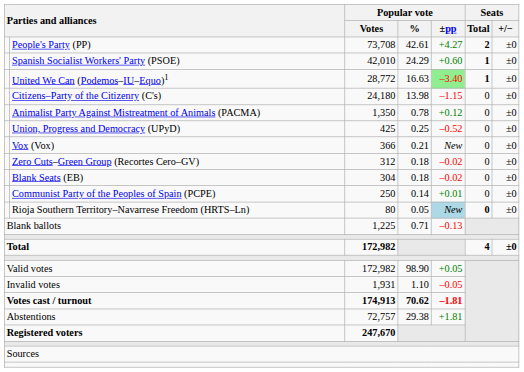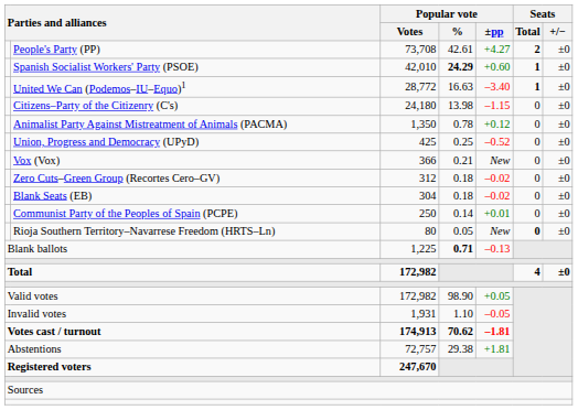Spanish Socialist Workers' Party (PSOE) | Popular vote / %: normal -> bold
United We Can (Podemos–IU–Equo)1 | Popular vote / ±pp: lightgreen background -> no background
Rioja Southern Territory–Navarrese Freedom (HRTS–Ln) | Popular vote / ±pp: lightblue background -> no background
Blank ballots | Popular vote / %: normal -> bold
